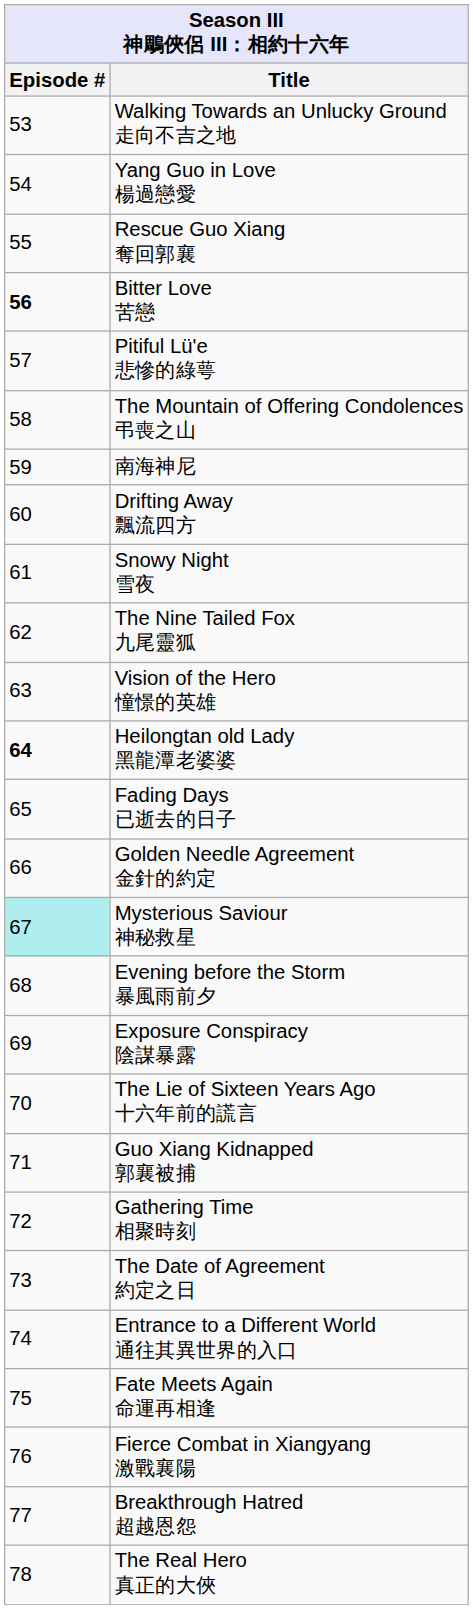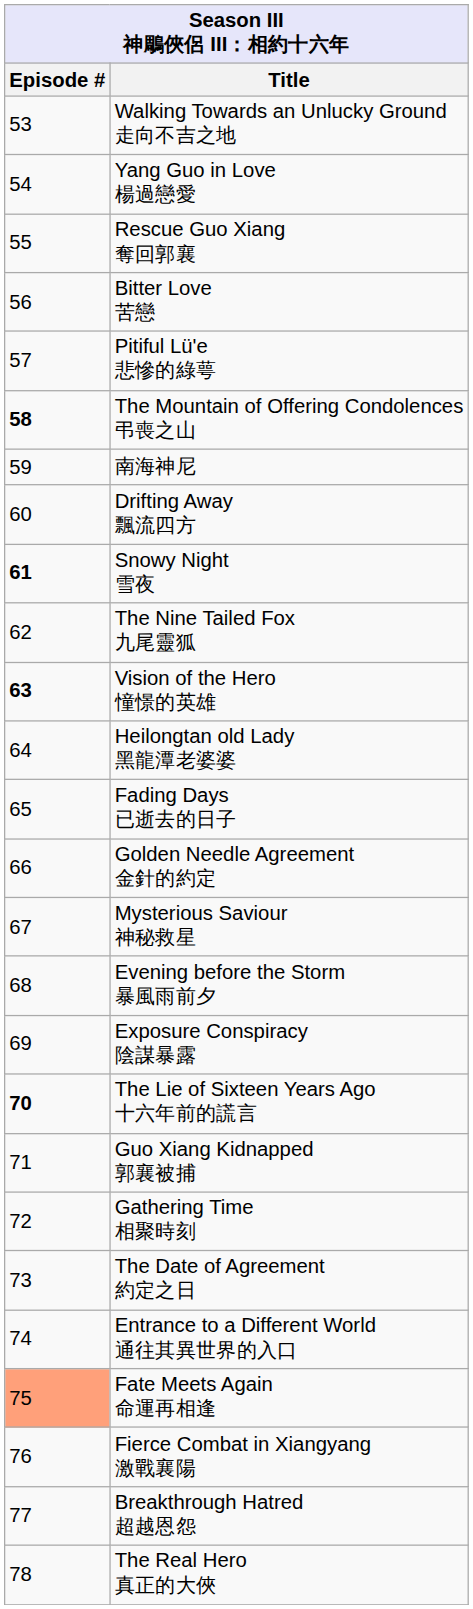Bitter Love 苦戀 | Episode #: bold -> normal
The Mountain of Offering Condolences 弔喪之山 | Episode #: normal -> bold
Snowy Night 雪夜 | Episode #: normal -> bold
Vision of the Hero 憧憬的英雄 | Episode #: normal -> bold
Heilongtan old Lady 黑龍潭老婆婆 | Episode #: bold -> normal
Mysterious Saviour 神秘救星 | Episode #: paleturquoise background -> no background
The Lie of Sixteen Years Ago 十六年前的謊言 | Episode #: normal -> bold
Fate Meets Again 命運再相逢 | Episode #: no background -> lightsalmon background
